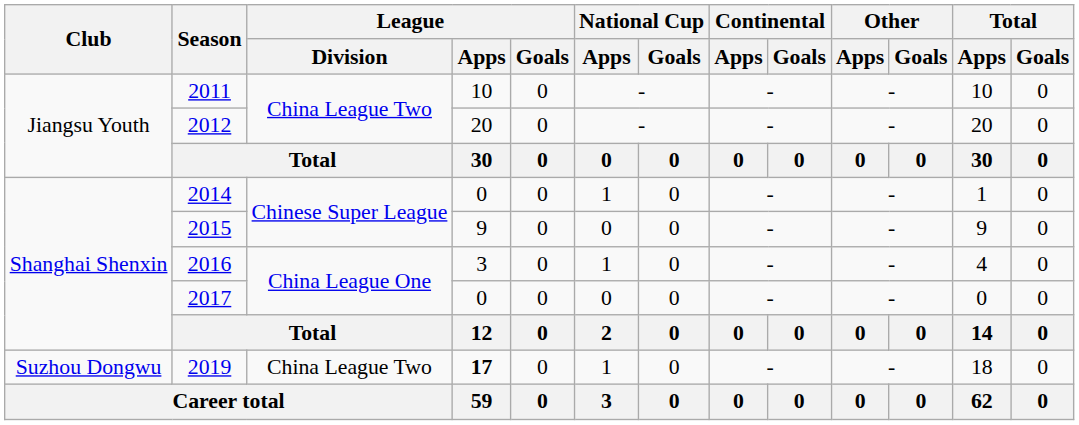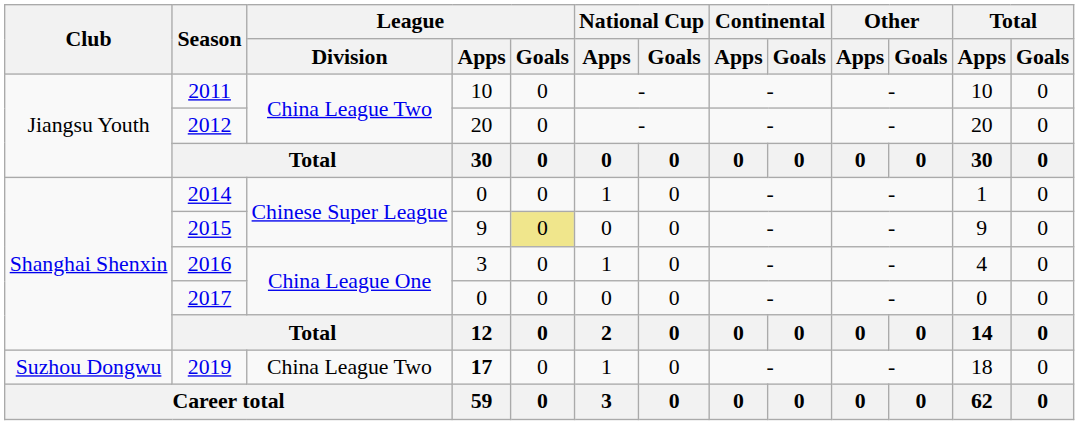2015 | League / Goals: no background -> khaki background
